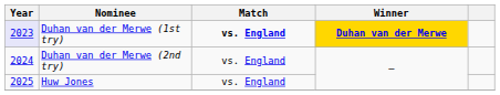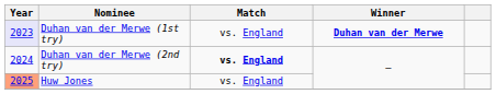Duhan van der Merwe (1st try) | Match: bold -> normal
Duhan van der Merwe (1st try) | Winner: gold background -> no background
Duhan van der Merwe (2nd try) | Match: normal -> bold
Huw Jones | Year: no background -> lightsalmon background
